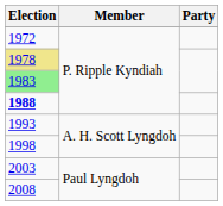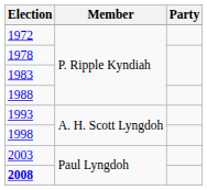1978 | Election: khaki background -> no background
1983 | Election: lightgreen background -> no background
1988 | Election: bold -> normal
2008 | Election: normal -> bold
